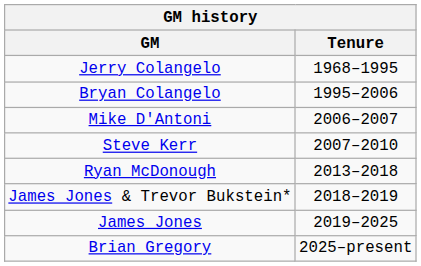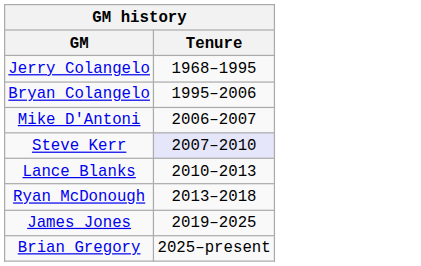Steve Kerr | Tenure: no background -> lavender background
+ row: Lance Blanks | 2010–2013
- row: James Jones & Trevor Bukstein* | 2018–2019
